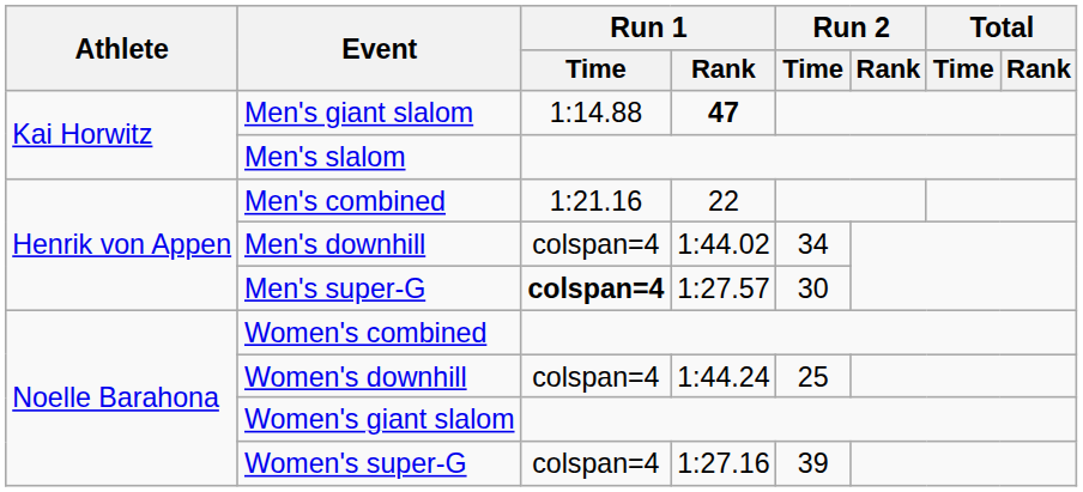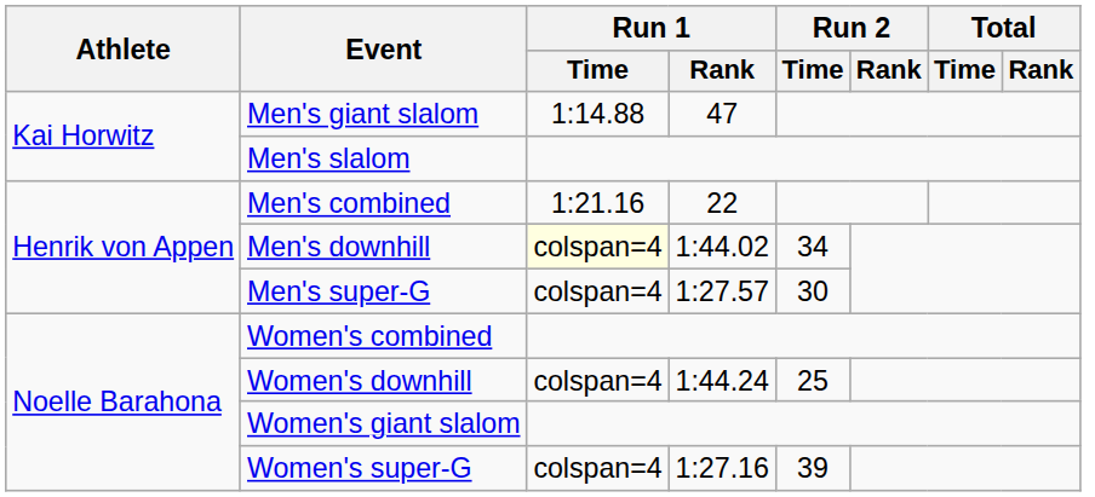Men's giant slalom | Run 1 / Rank: bold -> normal
Men's downhill | Run 1 / Time: no background -> lightyellow background
Men's super-G | Run 1 / Time: bold -> normal
